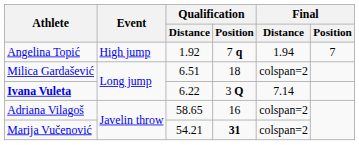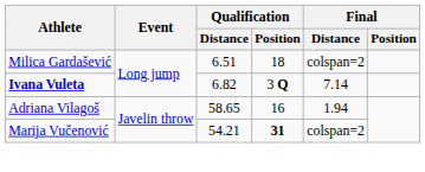- row: Angelina Topić | High jump | 1.92 | 7 q | 1.94 | 7
Ivana Vuleta | Qualification / Distance: 6.22 -> 6.82
Adriana Vilagoš | Final / Distance: colspan=2 -> 1.94
